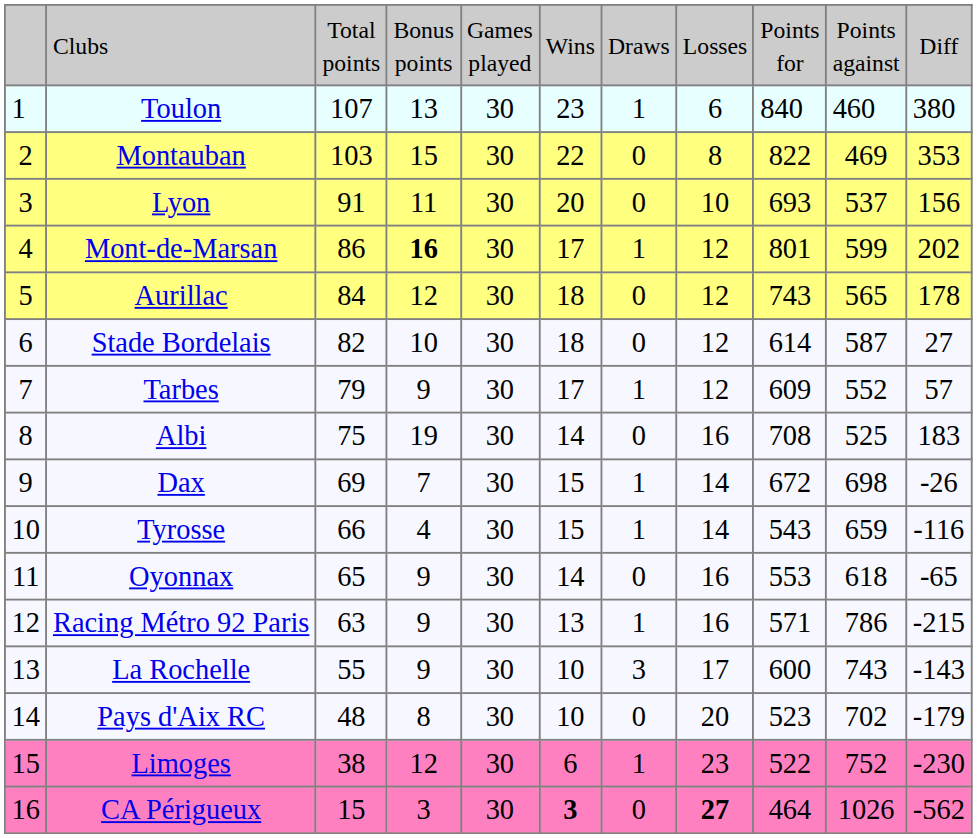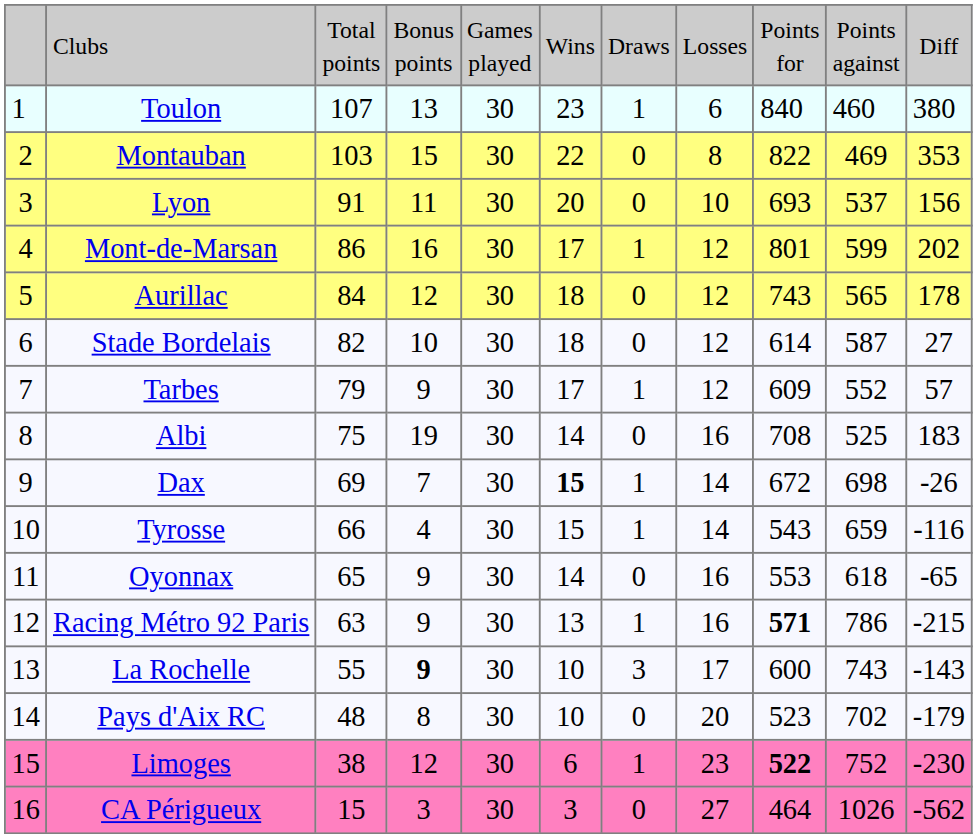Mont-de-Marsan | column 4: bold -> normal
Dax | column 6: normal -> bold
Racing Métro 92 Paris | column 9: normal -> bold
La Rochelle | column 4: normal -> bold
Limoges | column 9: normal -> bold
CA Périgueux | column 6: bold -> normal
CA Périgueux | column 8: bold -> normal
